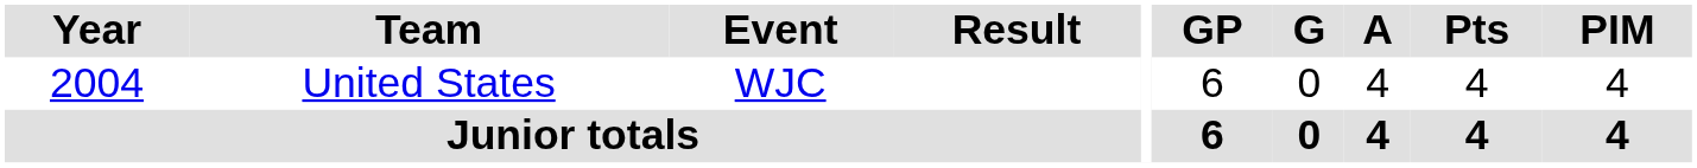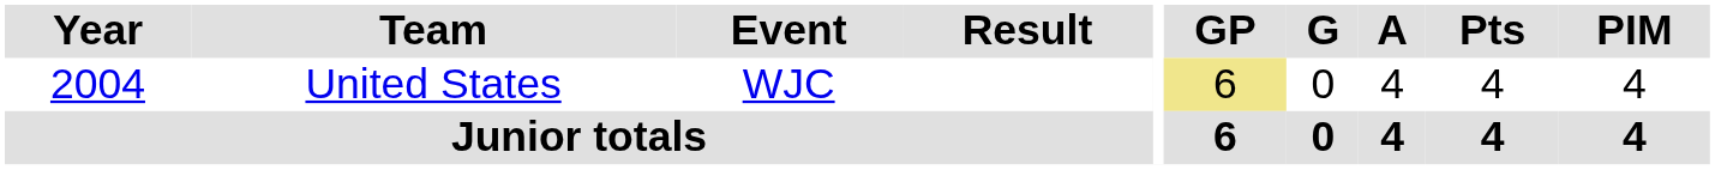United States | GP: no background -> khaki background
